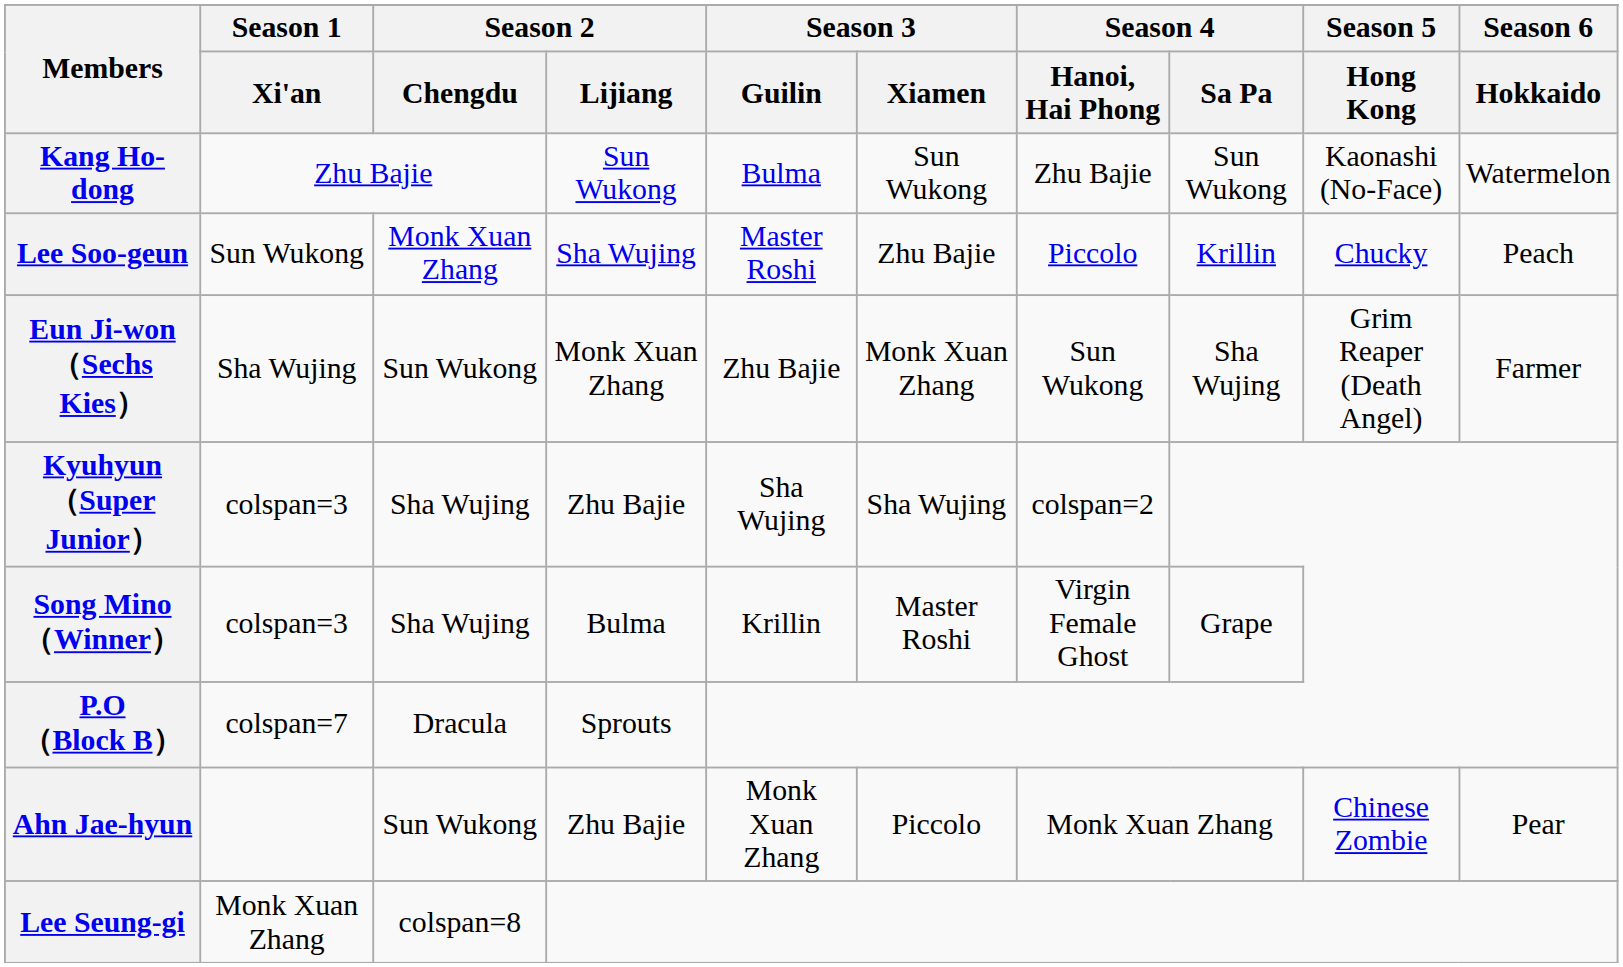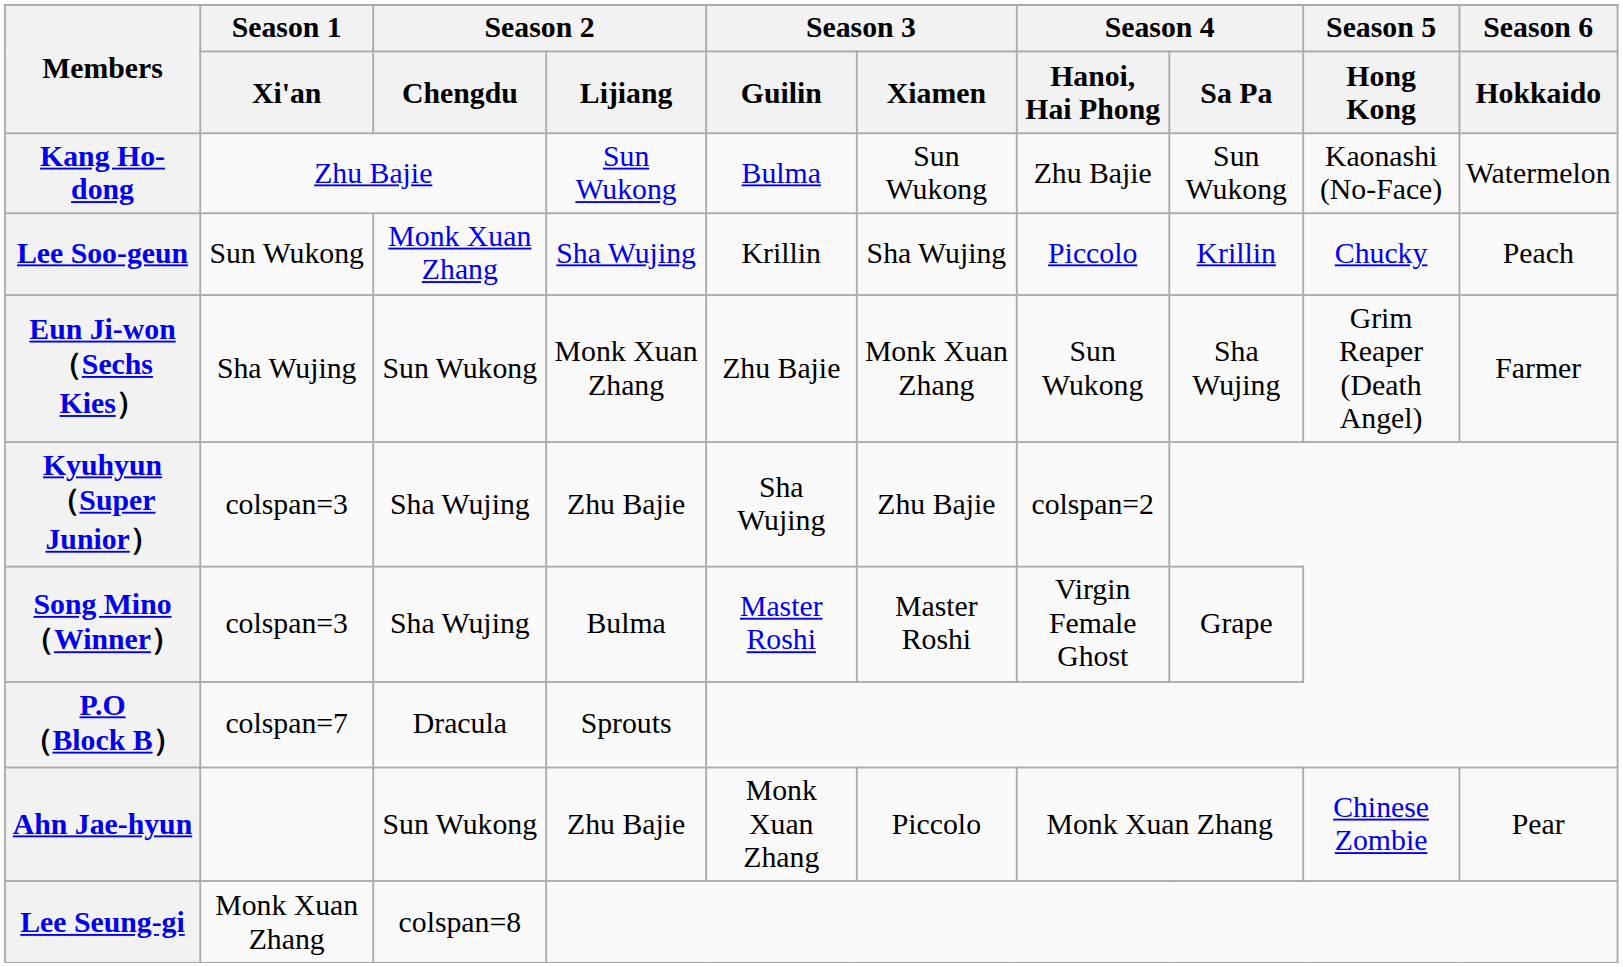Lee Soo-geun | Season 3 / Guilin: Master Roshi -> Krillin
Lee Soo-geun | Season 3 / Xiamen: Zhu Bajie -> Sha Wujing
Kyuhyun （Super Junior） | Season 3 / Xiamen: Sha Wujing -> Zhu Bajie
Song Mino （Winner） | Season 3 / Guilin: Krillin -> Master Roshi
